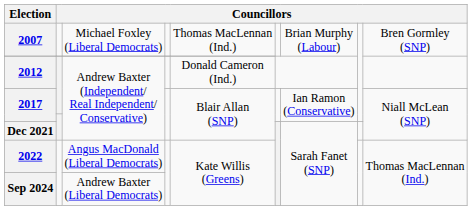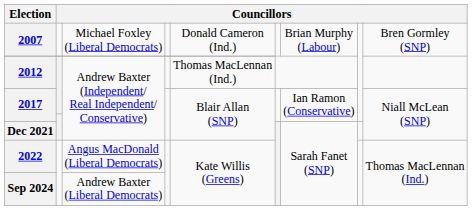2007 | column 5: Thomas MacLennan (Ind.) -> Donald Cameron (Ind.)
2012 | column 5: Donald Cameron (Ind.) -> Thomas MacLennan (Ind.)
